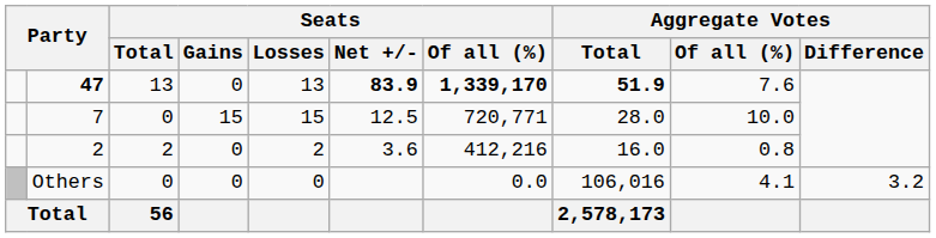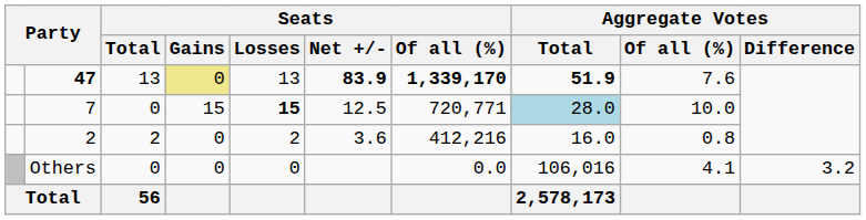47 | Seats / Gains: no background -> khaki background
7 | Seats / Losses: normal -> bold
7 | Aggregate Votes / Total: no background -> lightblue background
